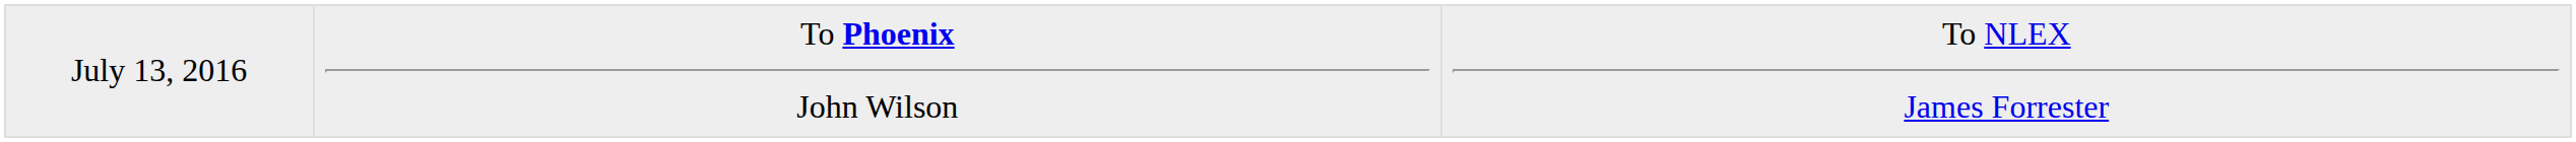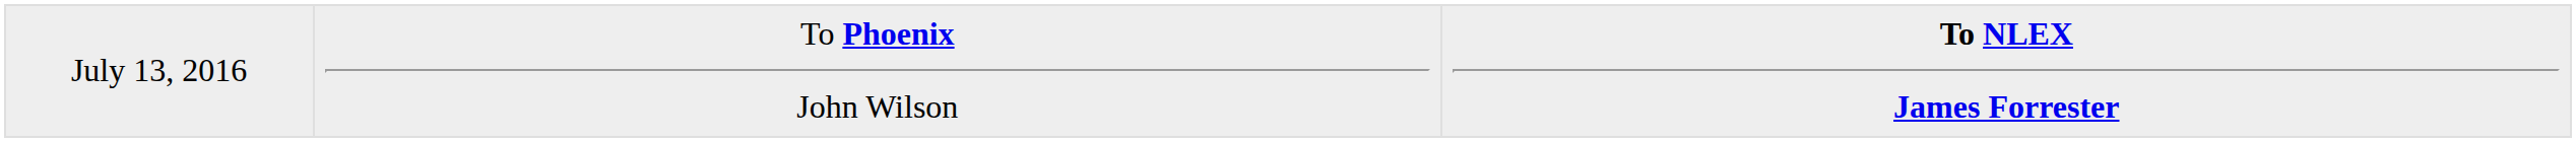July 13, 2016 | column 3: normal -> bold
